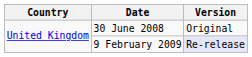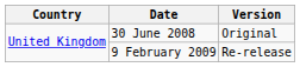9 February 2009 | Version: lavender background -> no background
